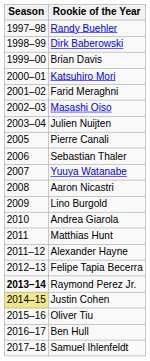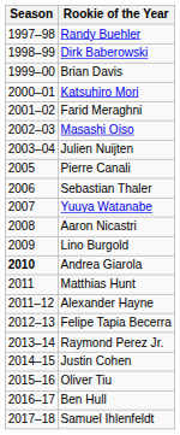Andrea Giarola | Season: normal -> bold
Raymond Perez Jr. | Season: bold -> normal
Justin Cohen | Season: khaki background -> no background
